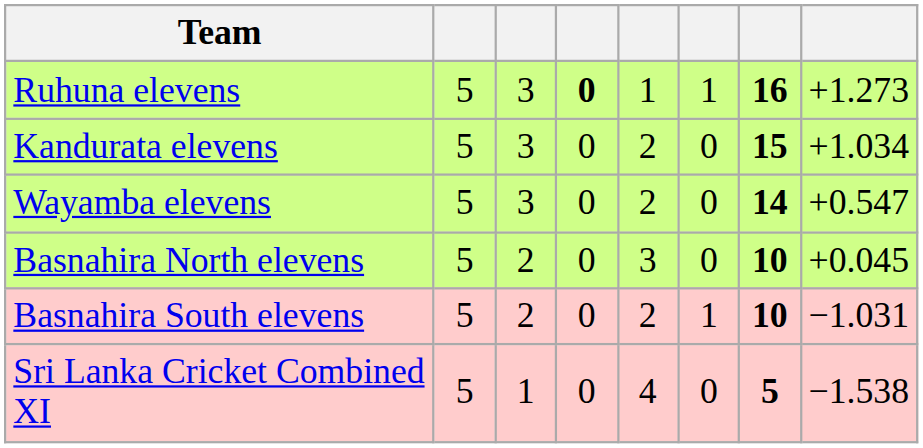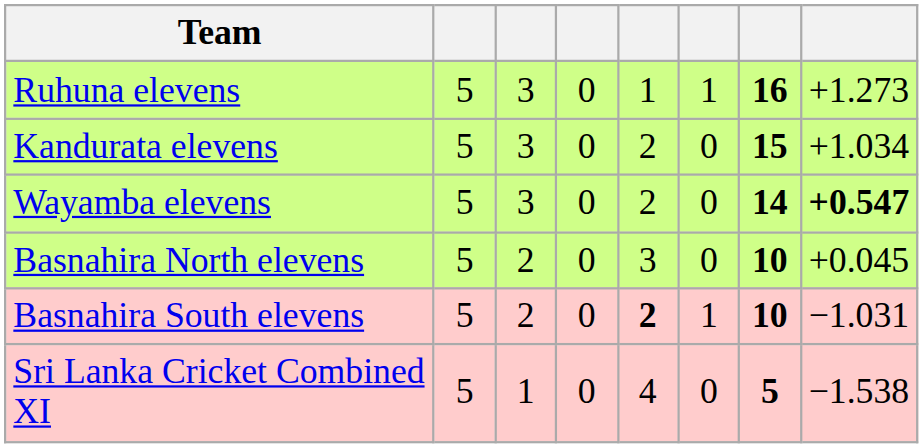Ruhuna elevens | column 4: bold -> normal
Wayamba elevens | column 8: normal -> bold
Basnahira South elevens | column 5: normal -> bold
